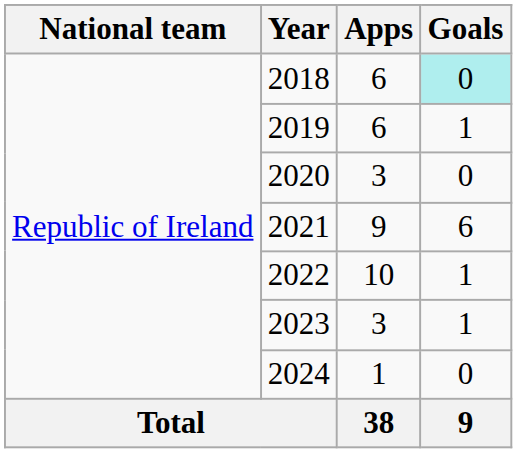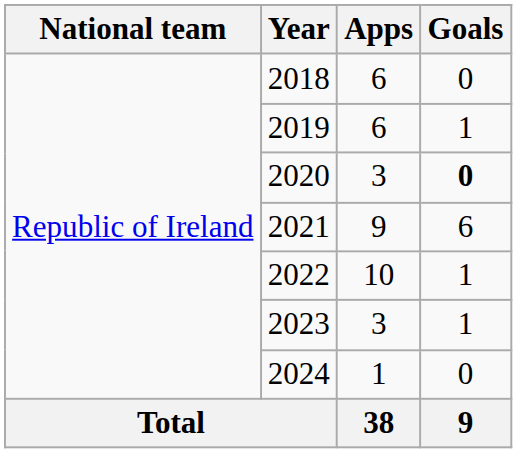2018 | Goals: paleturquoise background -> no background
2020 | Goals: normal -> bold
